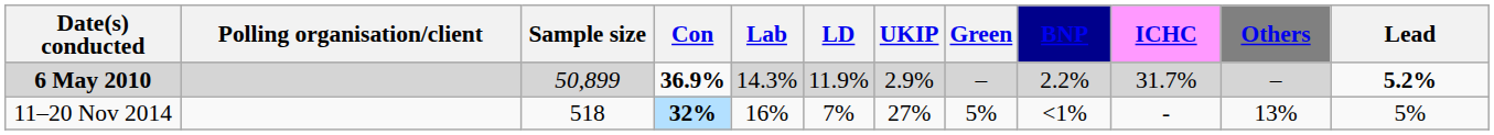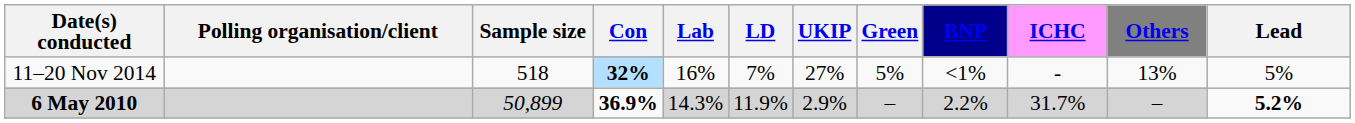rows swapped: 11–20 Nov 2014 <-> 6 May 2010
